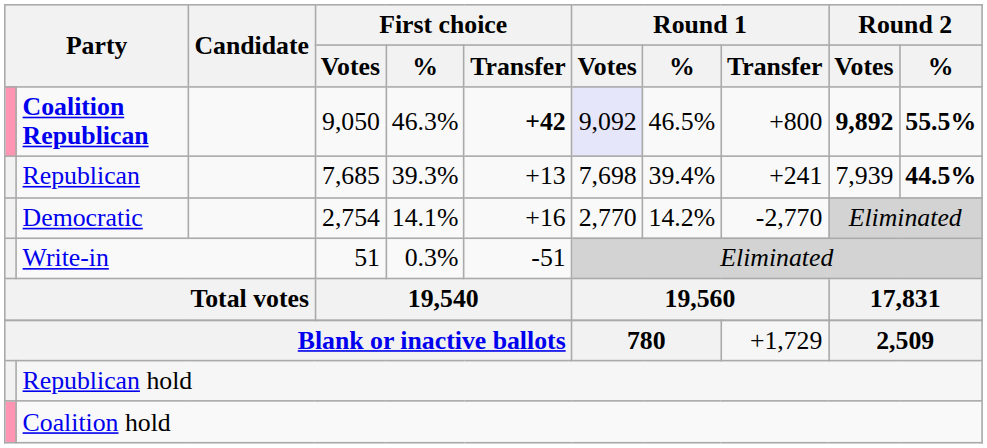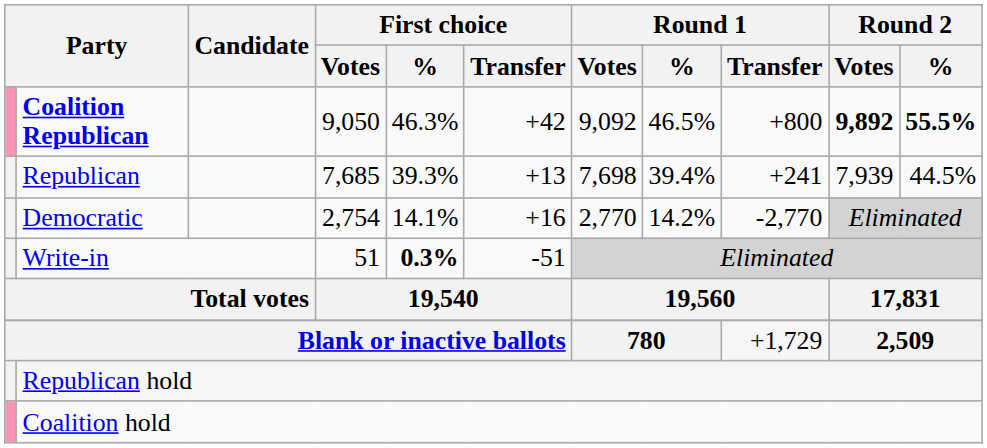Coalition Republican | First choice / Transfer: bold -> normal
Coalition Republican | Round 1 / Votes: lavender background -> no background
Republican | Round 2 / %: bold -> normal
Write-in | First choice / %: normal -> bold
